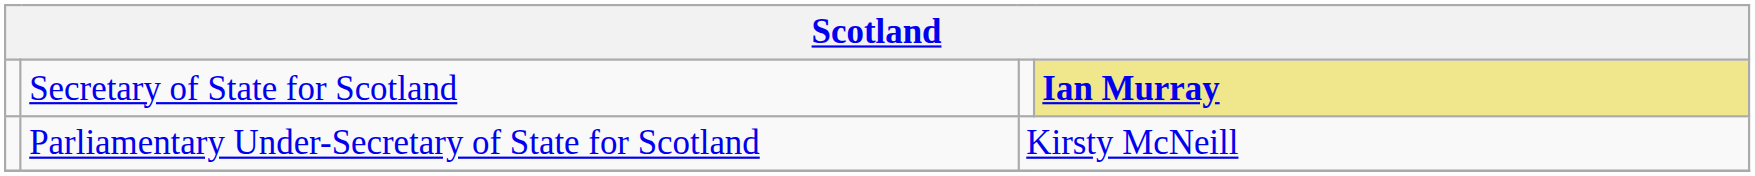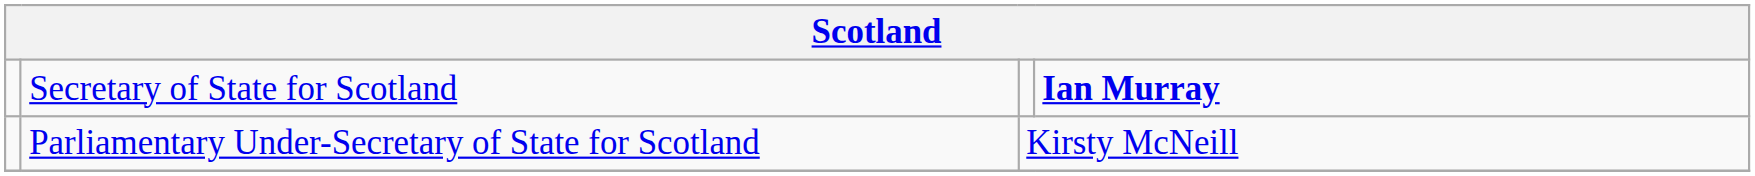Secretary of State for Scotland | column 4: khaki background -> no background
